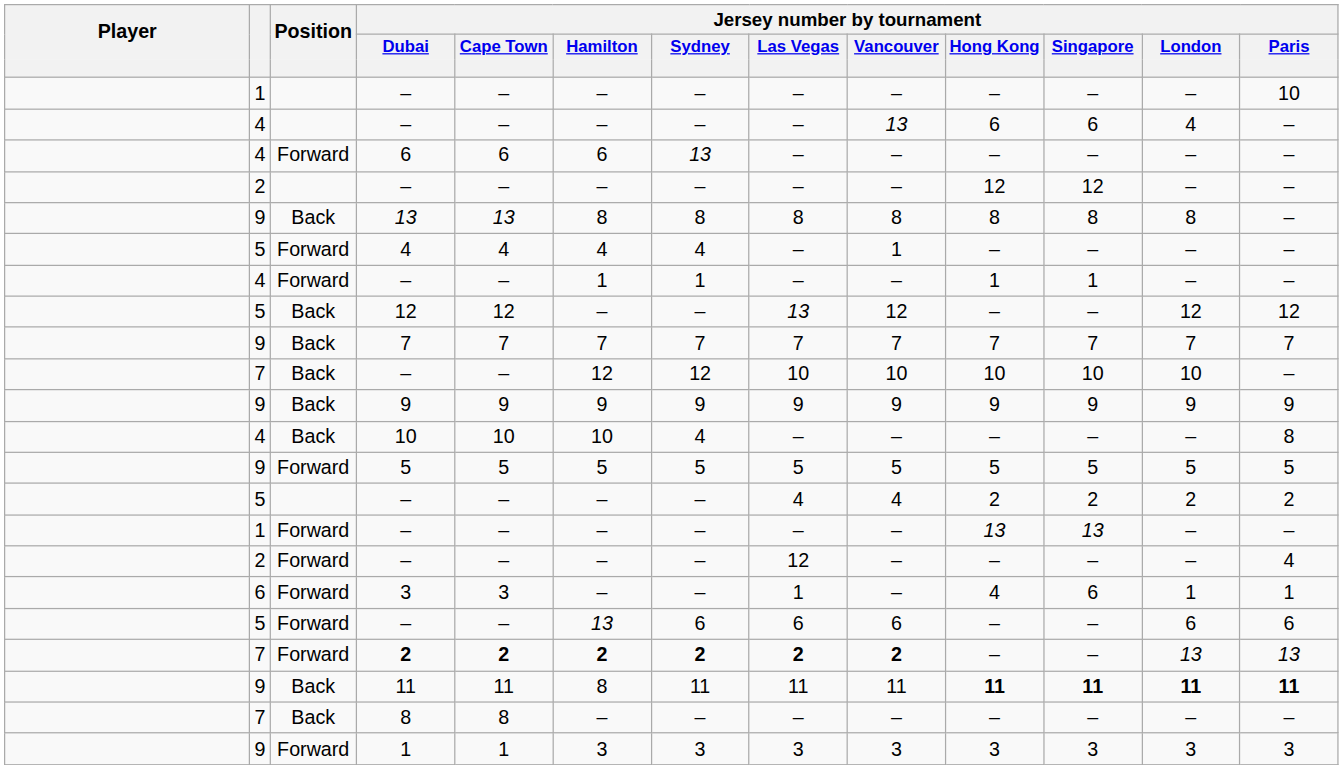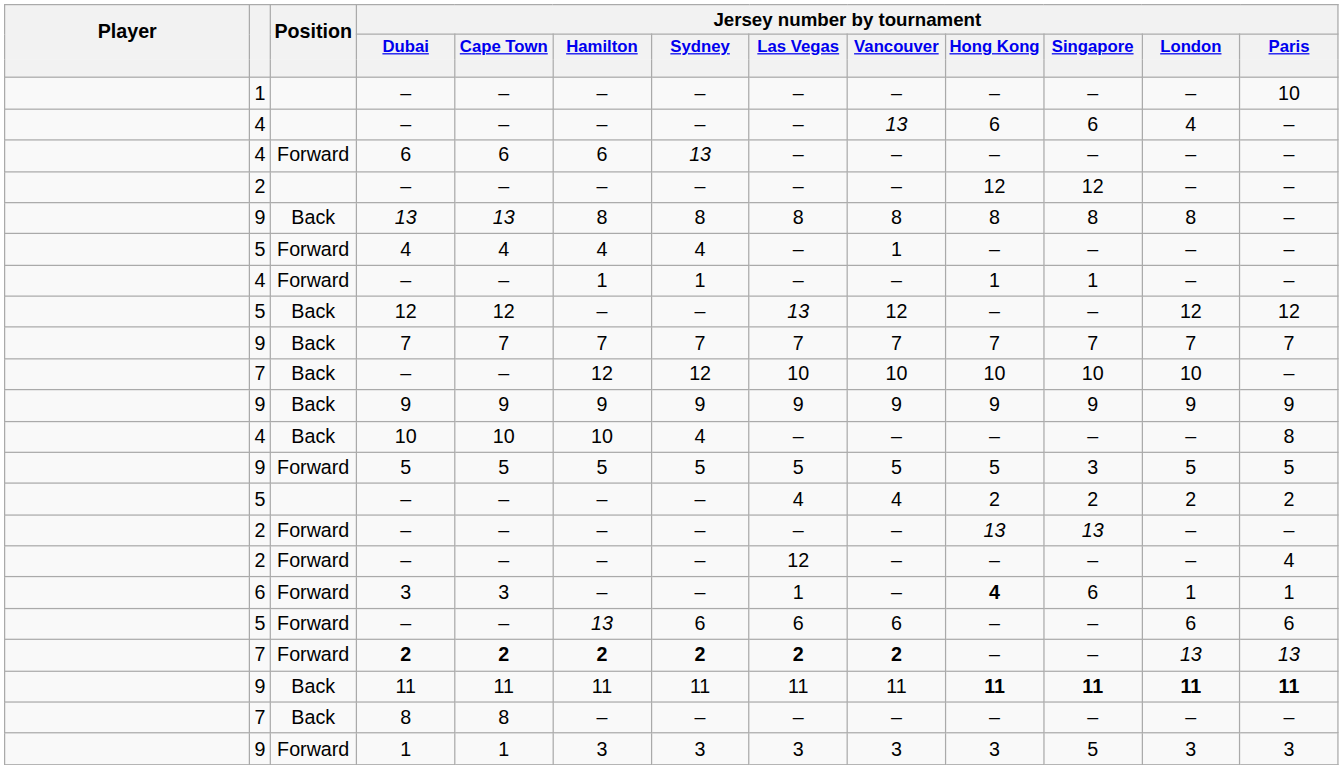row 16 | Jersey number by tournament / Singapore: 5 -> 3
row 18 | column 2: 1 -> 2
row 20 | Jersey number by tournament / Hong Kong: normal -> bold
row 23 | Jersey number by tournament / Hamilton: 8 -> 11
row 25 | Jersey number by tournament / Singapore: 3 -> 5
